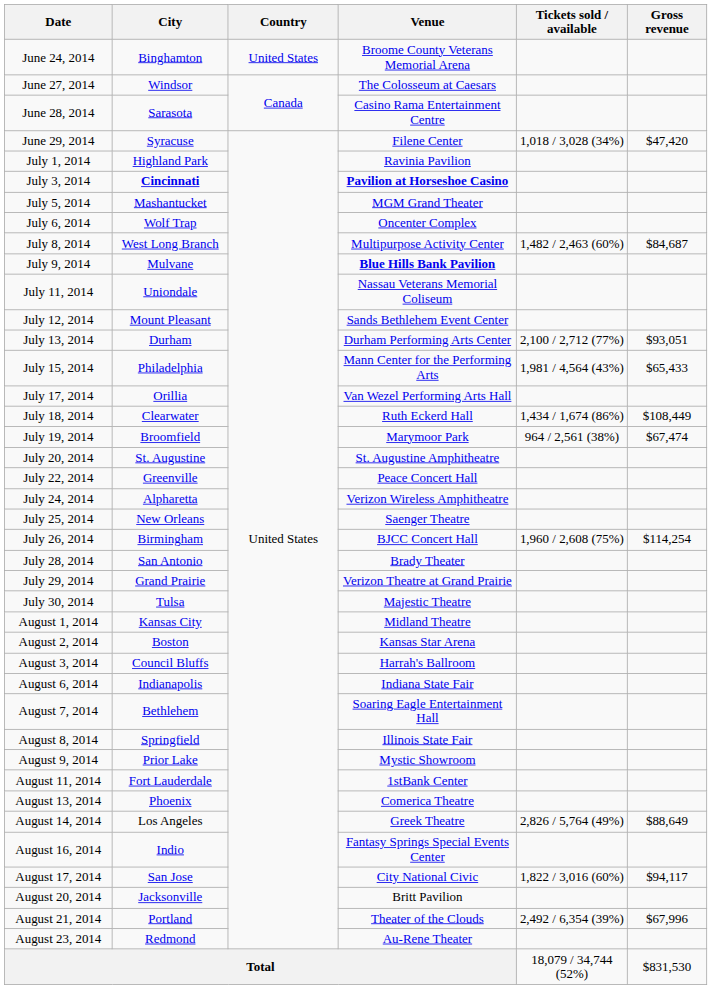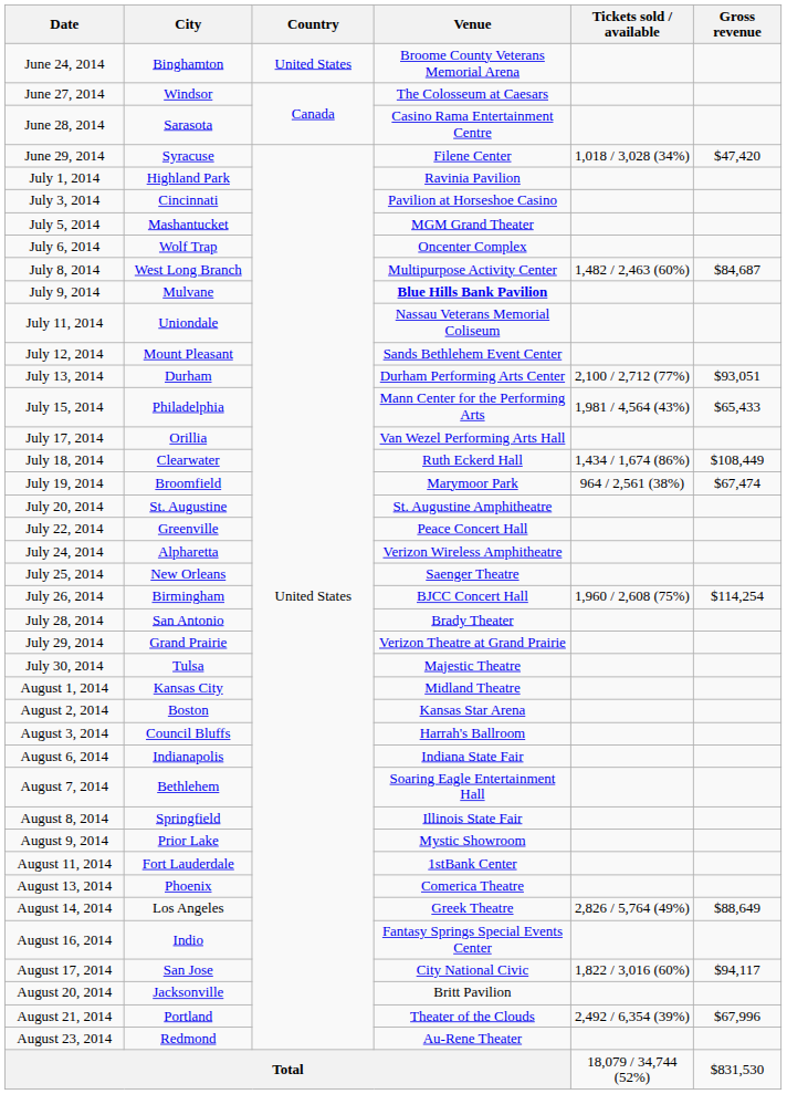July 3, 2014 | City: bold -> normal
July 3, 2014 | Venue: bold -> normal
